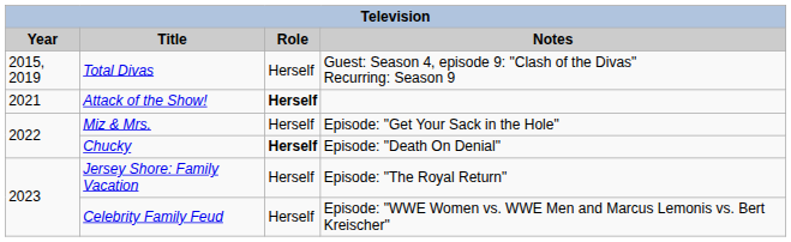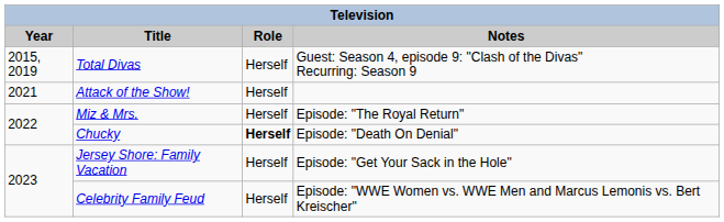Attack of the Show! | Role: bold -> normal
Miz & Mrs. | Notes: Episode: "Get Your Sack in the Hole" -> Episode: "The Royal Return"
Jersey Shore: Family Vacation | Notes: Episode: "The Royal Return" -> Episode: "Get Your Sack in the Hole"
